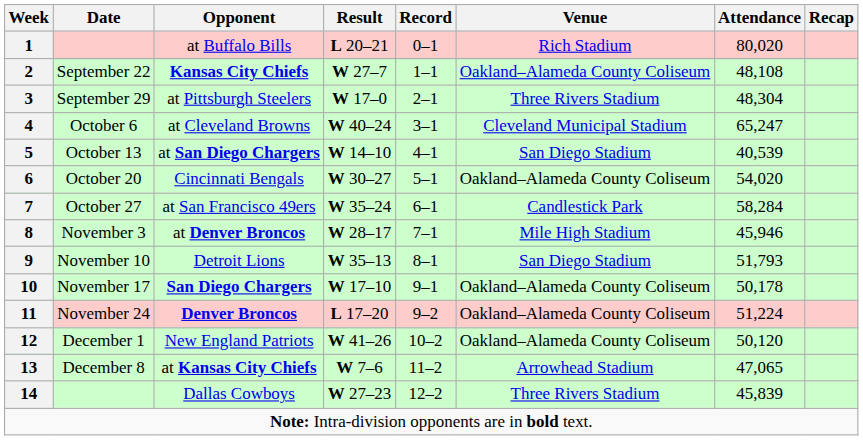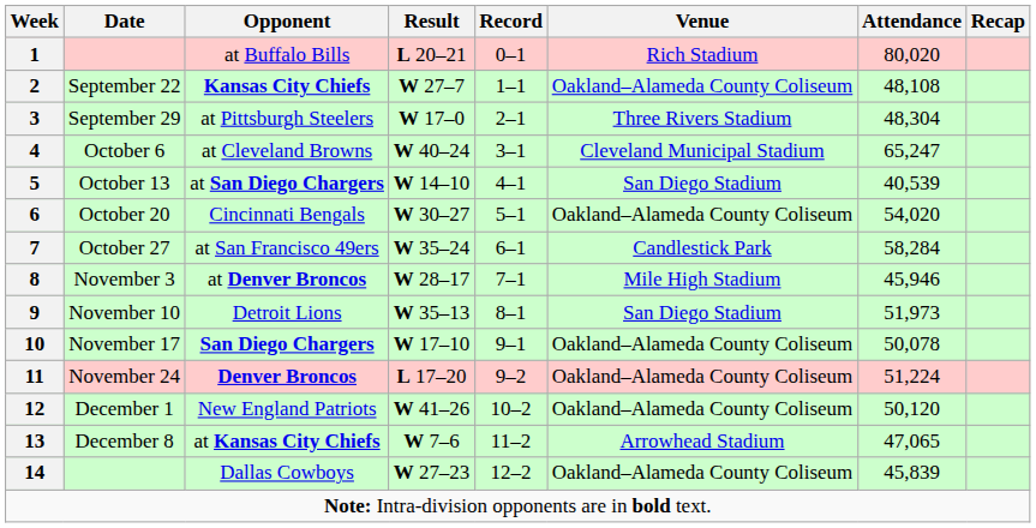9 | Attendance: 51,793 -> 51,973
10 | Attendance: 50,178 -> 50,078
14 | Venue: Three Rivers Stadium -> Oakland–Alameda County Coliseum
